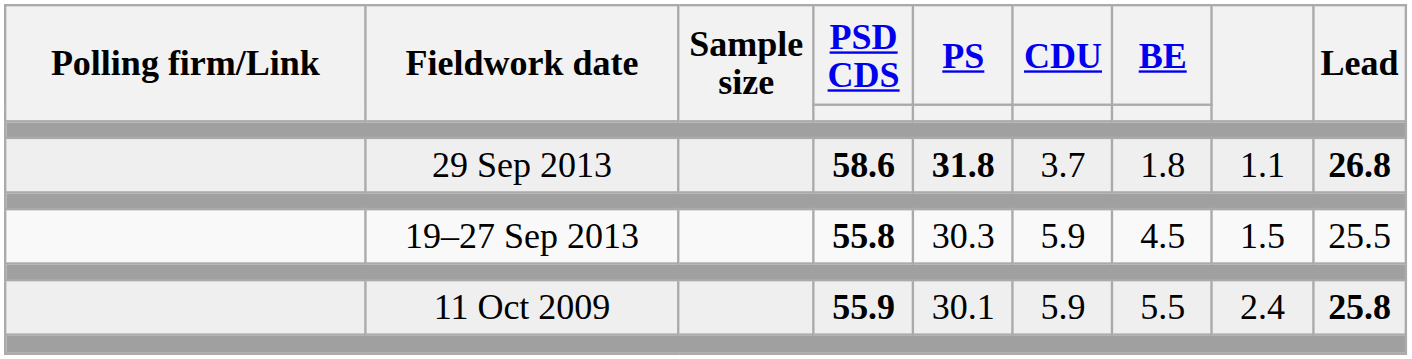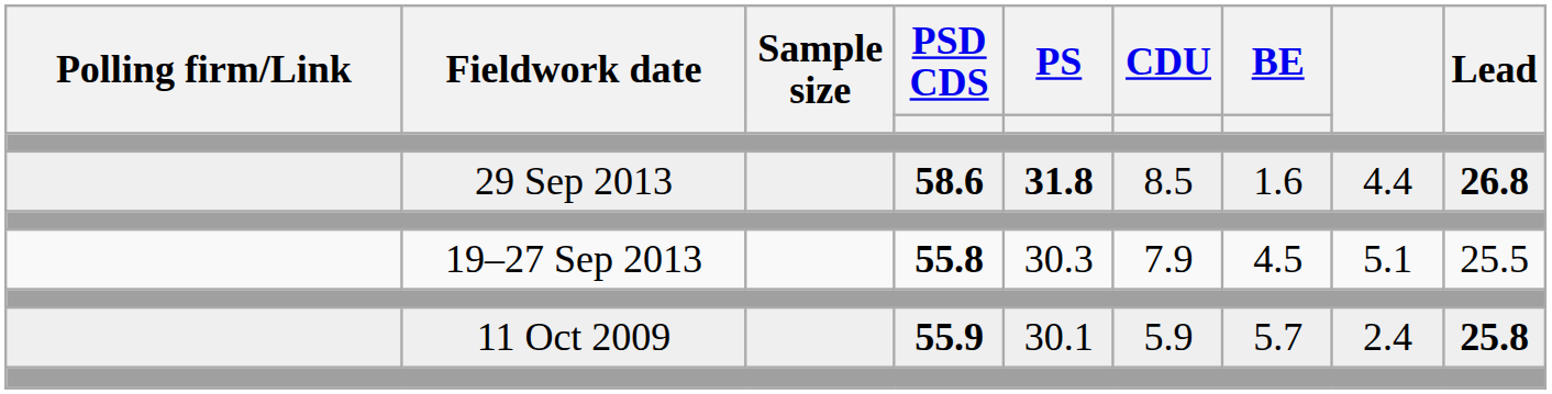29 Sep 2013 | CDU: 3.7 -> 8.5
29 Sep 2013 | BE: 1.8 -> 1.6
29 Sep 2013 | column 8: 1.1 -> 4.4
19–27 Sep 2013 | CDU: 5.9 -> 7.9
19–27 Sep 2013 | column 8: 1.5 -> 5.1
11 Oct 2009 | BE: 5.5 -> 5.7
